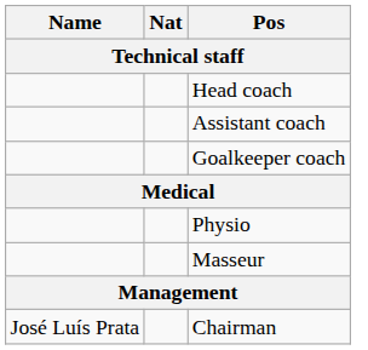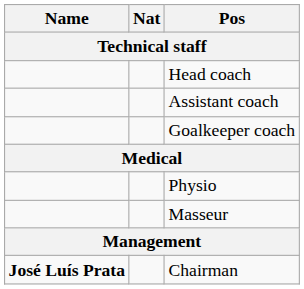Chairman | Name: normal -> bold
